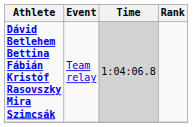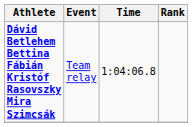row 2 | Time: lightgrey background -> no background
